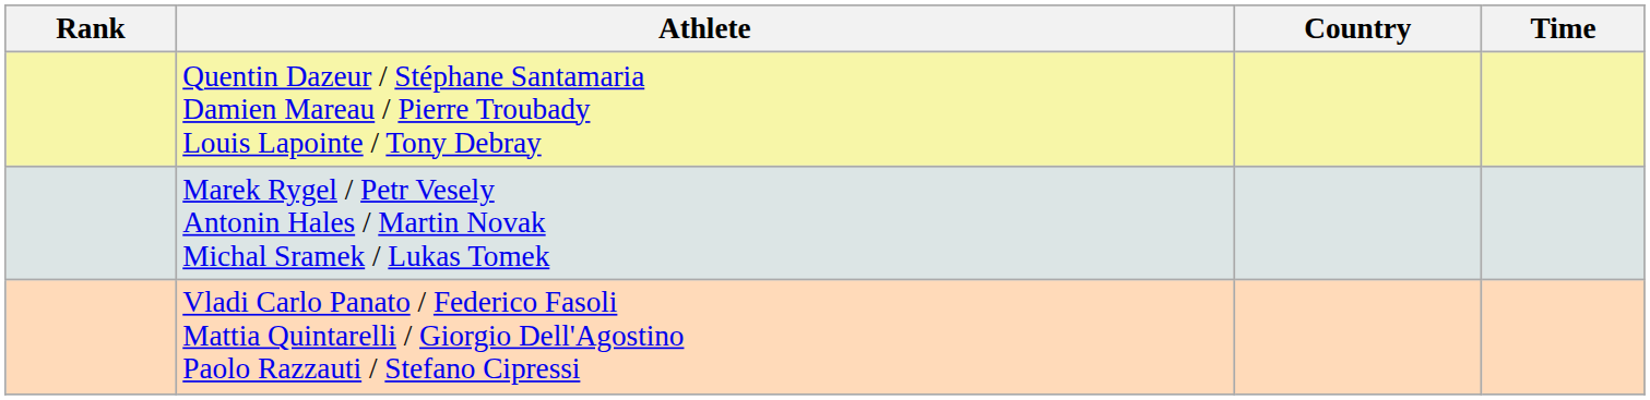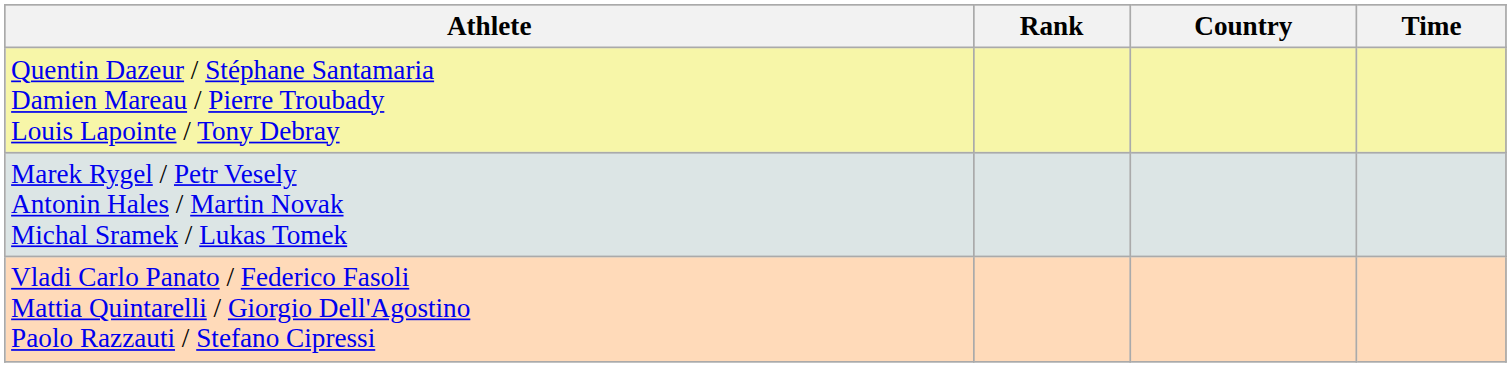columns swapped: Rank <-> Athlete
